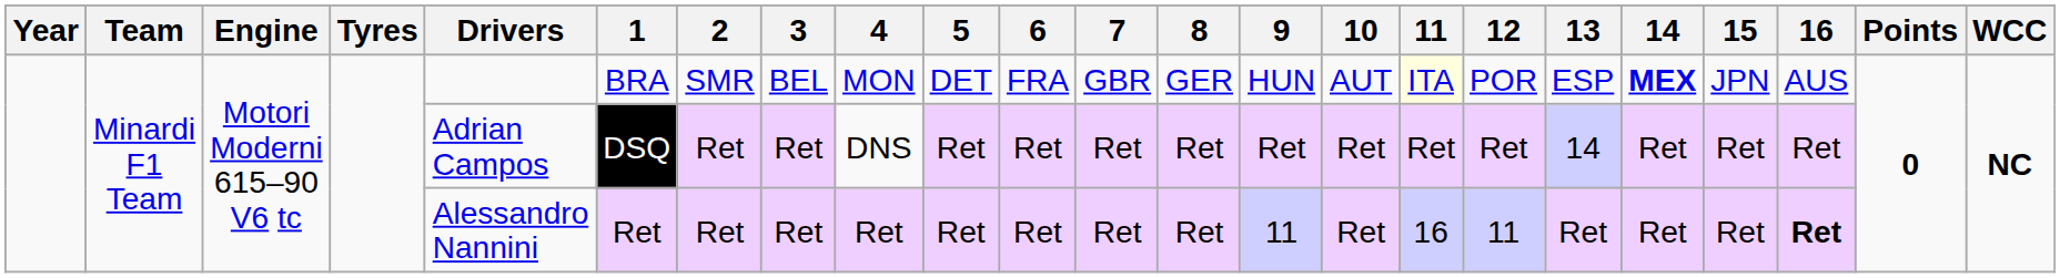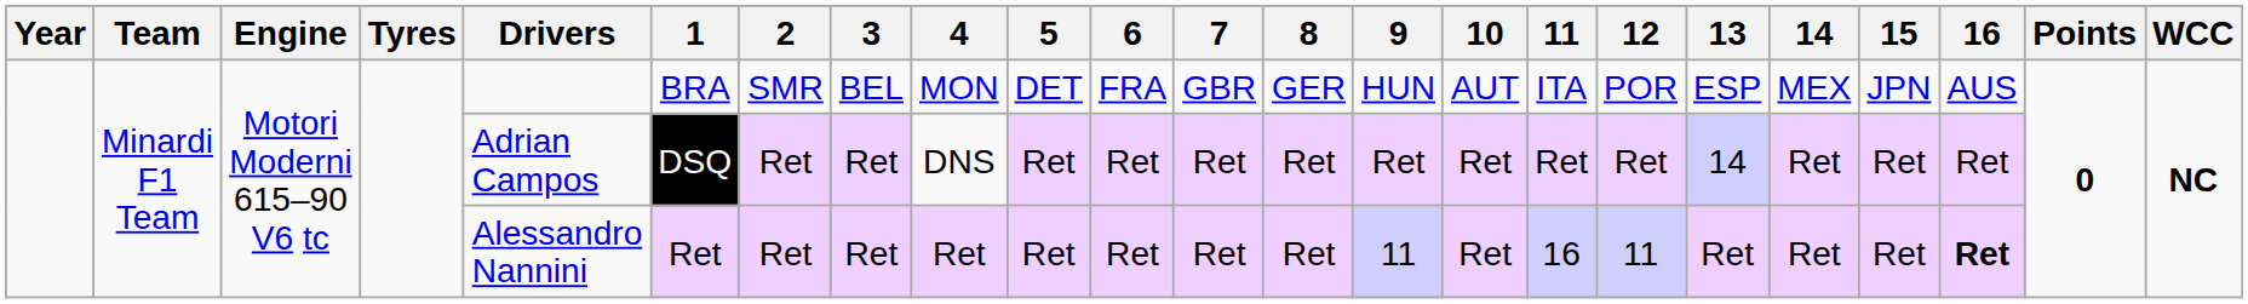row 2 | 11: lightyellow background -> no background
row 2 | 14: bold -> normal
